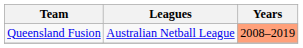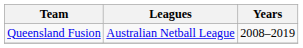Queensland Fusion | Years: lightsalmon background -> no background
